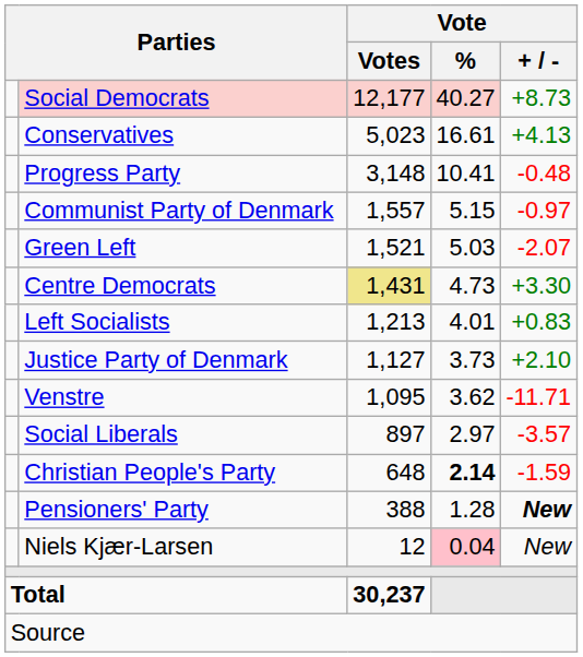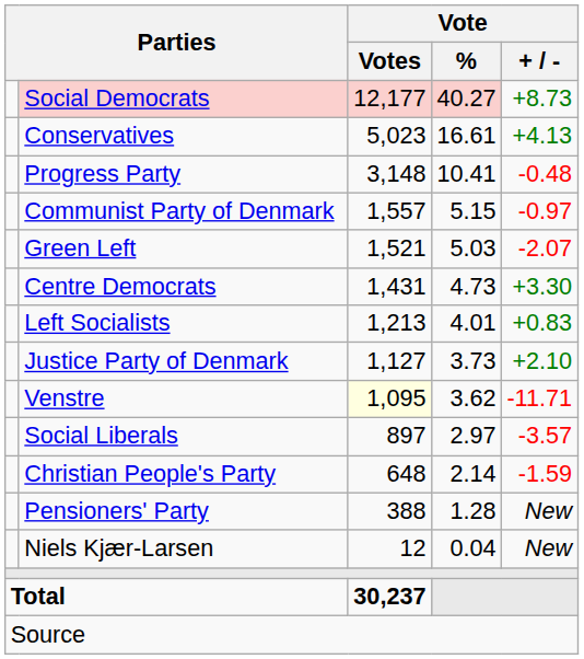Centre Democrats | Vote / Votes: khaki background -> no background
Venstre | Vote / Votes: no background -> lightyellow background
Christian People's Party | Vote / %: bold -> normal
Pensioners' Party | Vote / + / -: bold -> normal
Niels Kjær-Larsen | Vote / %: pink background -> no background
